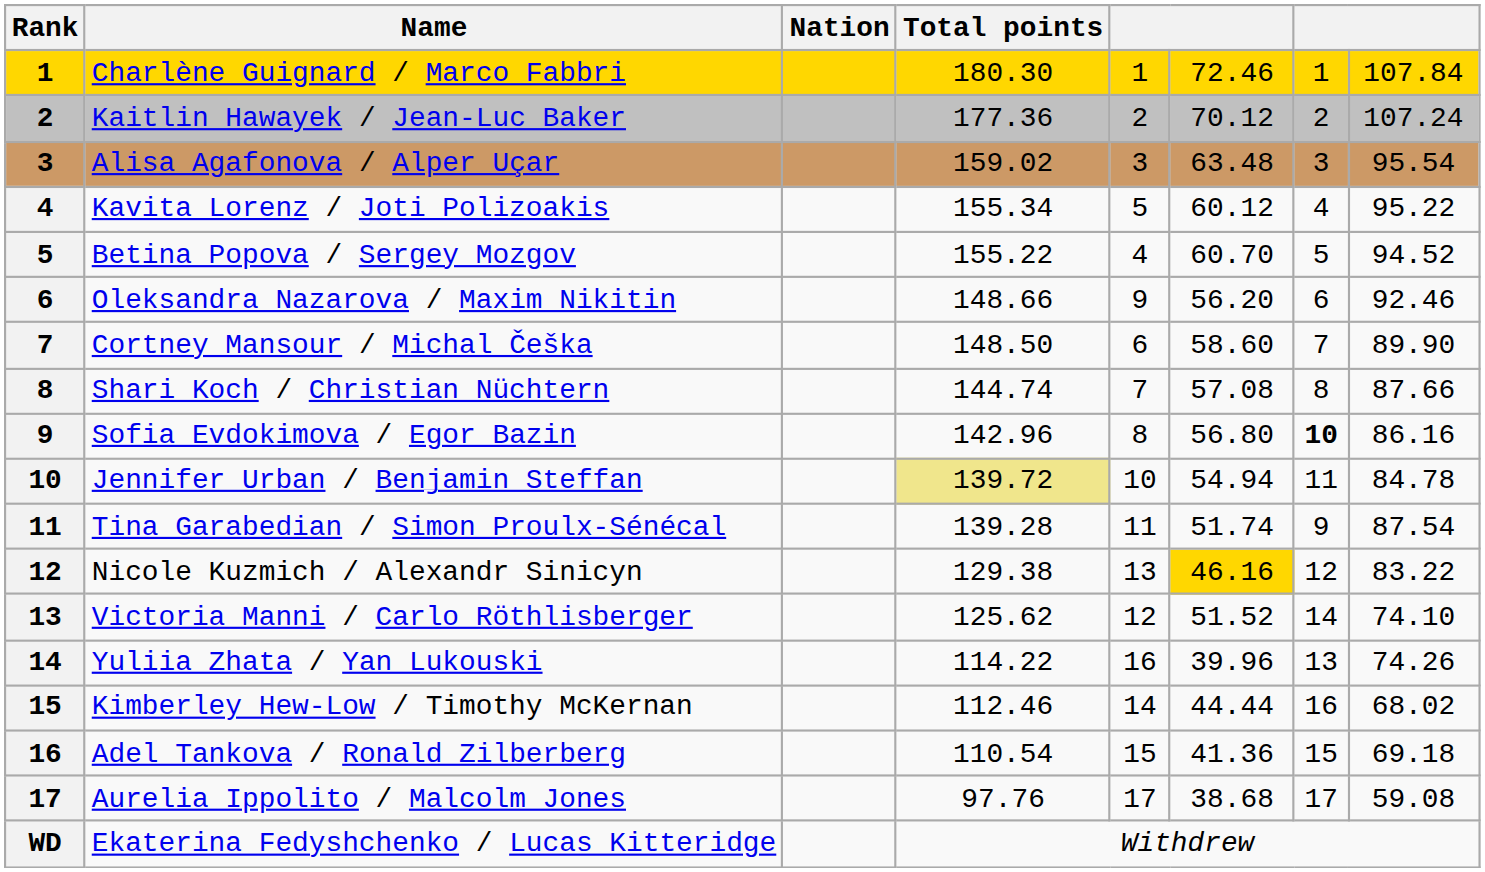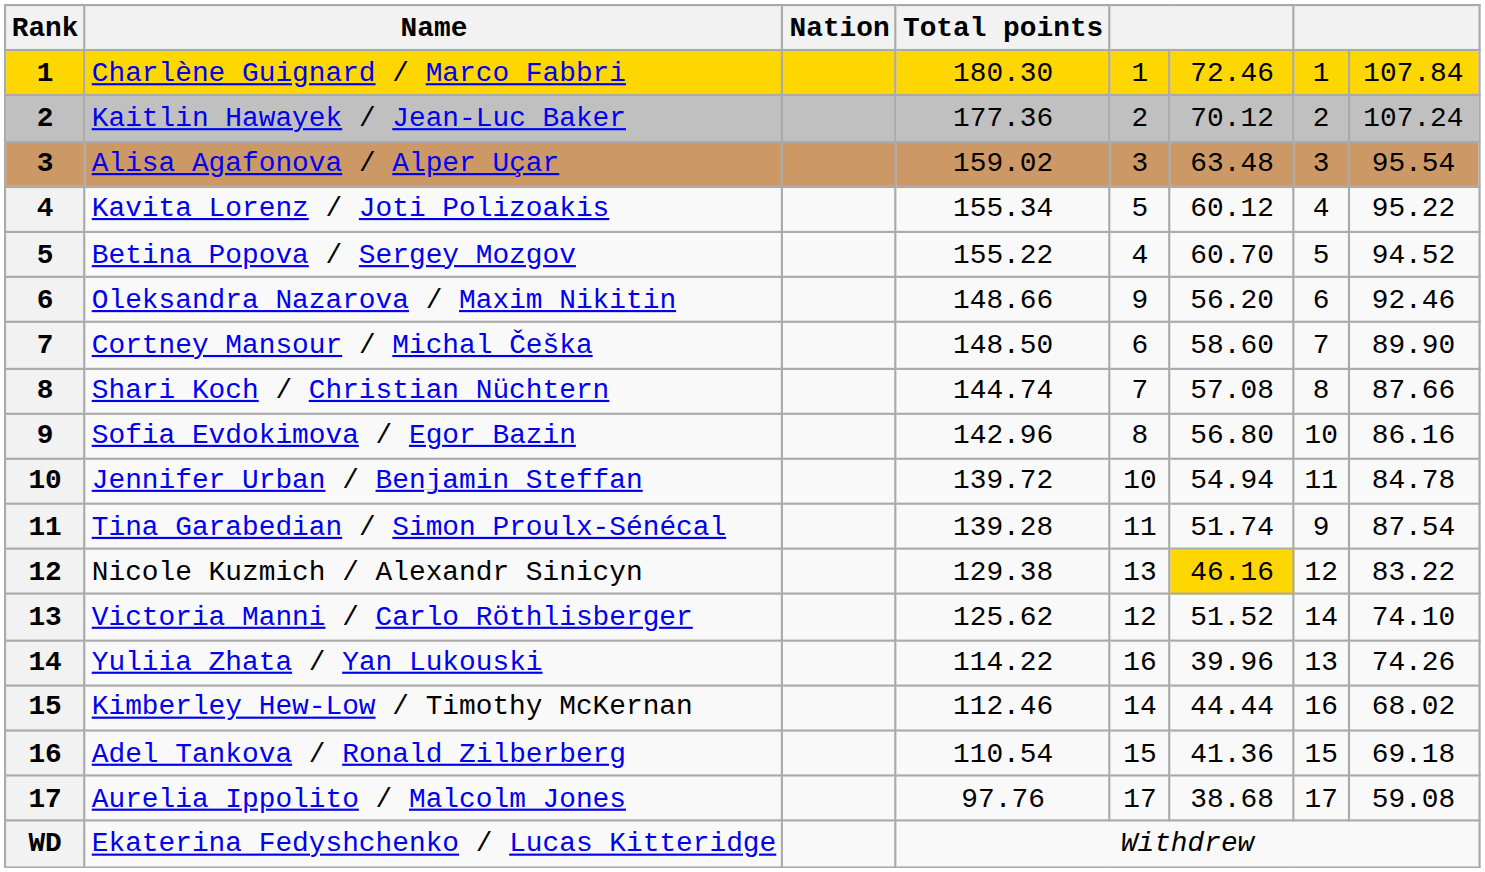Sofia Evdokimova / Egor Bazin | column 7: bold -> normal
Jennifer Urban / Benjamin Steffan | Total points: khaki background -> no background
